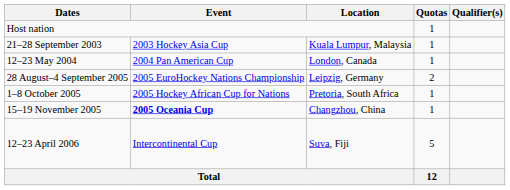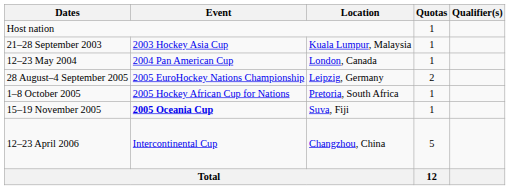15–19 November 2005 | Location: Changzhou, China -> Suva, Fiji
12–23 April 2006 | Location: Suva, Fiji -> Changzhou, China
